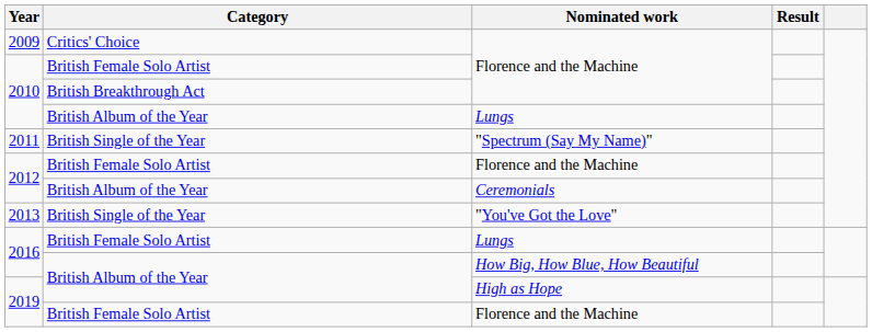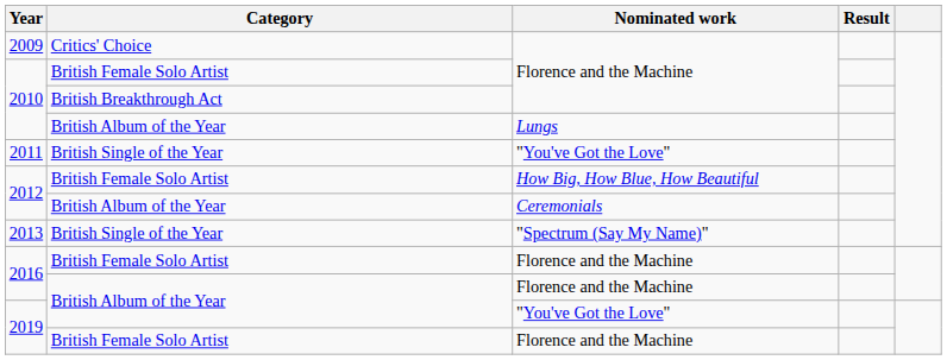2011 | Nominated work: "Spectrum (Say My Name)" -> "You've Got the Love"
2012 / British Female Solo Artist | Nominated work: Florence and the Machine -> How Big, How Blue, How Beautiful
2013 | Nominated work: "You've Got the Love" -> "Spectrum (Say My Name)"
2016 / British Female Solo Artist | Nominated work: Lungs -> Florence and the Machine
2016 / British Album of the Year | Nominated work: How Big, How Blue, How Beautiful -> Florence and the Machine
2019 / British Album of the Year | Nominated work: High as Hope -> "You've Got the Love"
